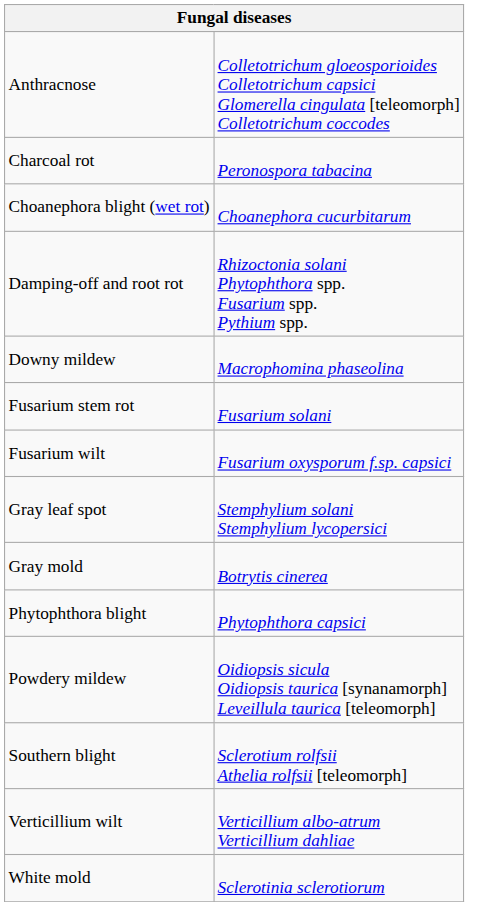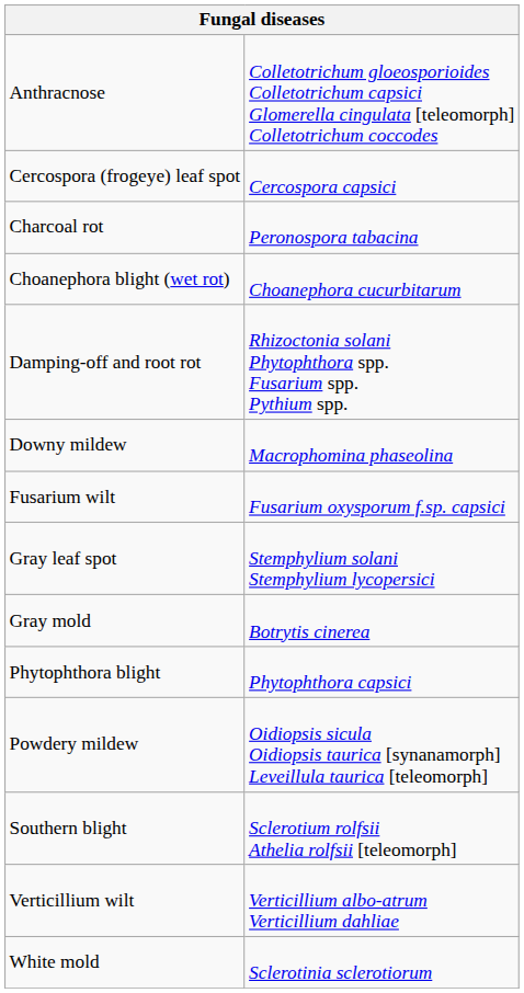+ row: Cercospora (frogeye) leaf spot | Cercospora capsici
- row: Fusarium stem rot | Fusarium solani
